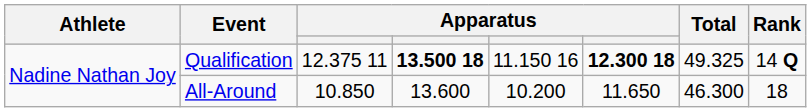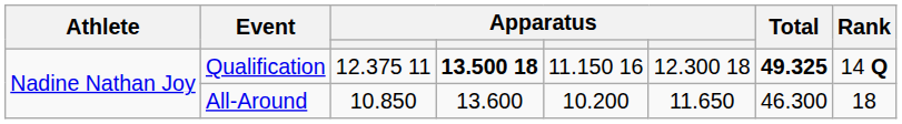Qualification | column 6: bold -> normal
Qualification | Total: normal -> bold
